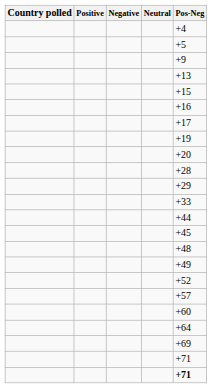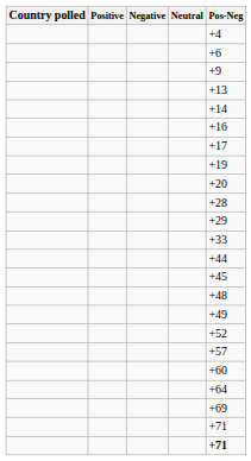row 3 | Pos-Neg: +5 -> +6
row 6 | Pos-Neg: +15 -> +14
